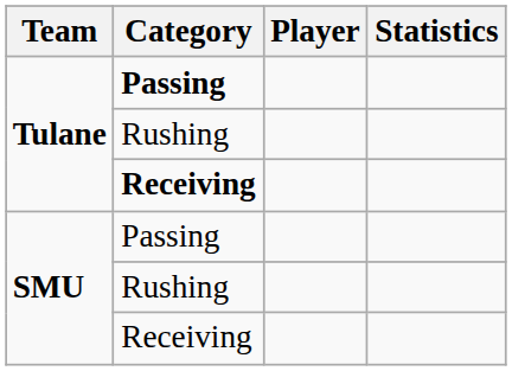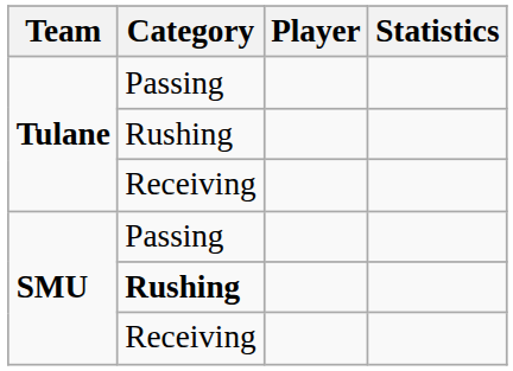Tulane / Passing | Category: bold -> normal
Tulane / Receiving | Category: bold -> normal
SMU / Rushing | Category: normal -> bold
